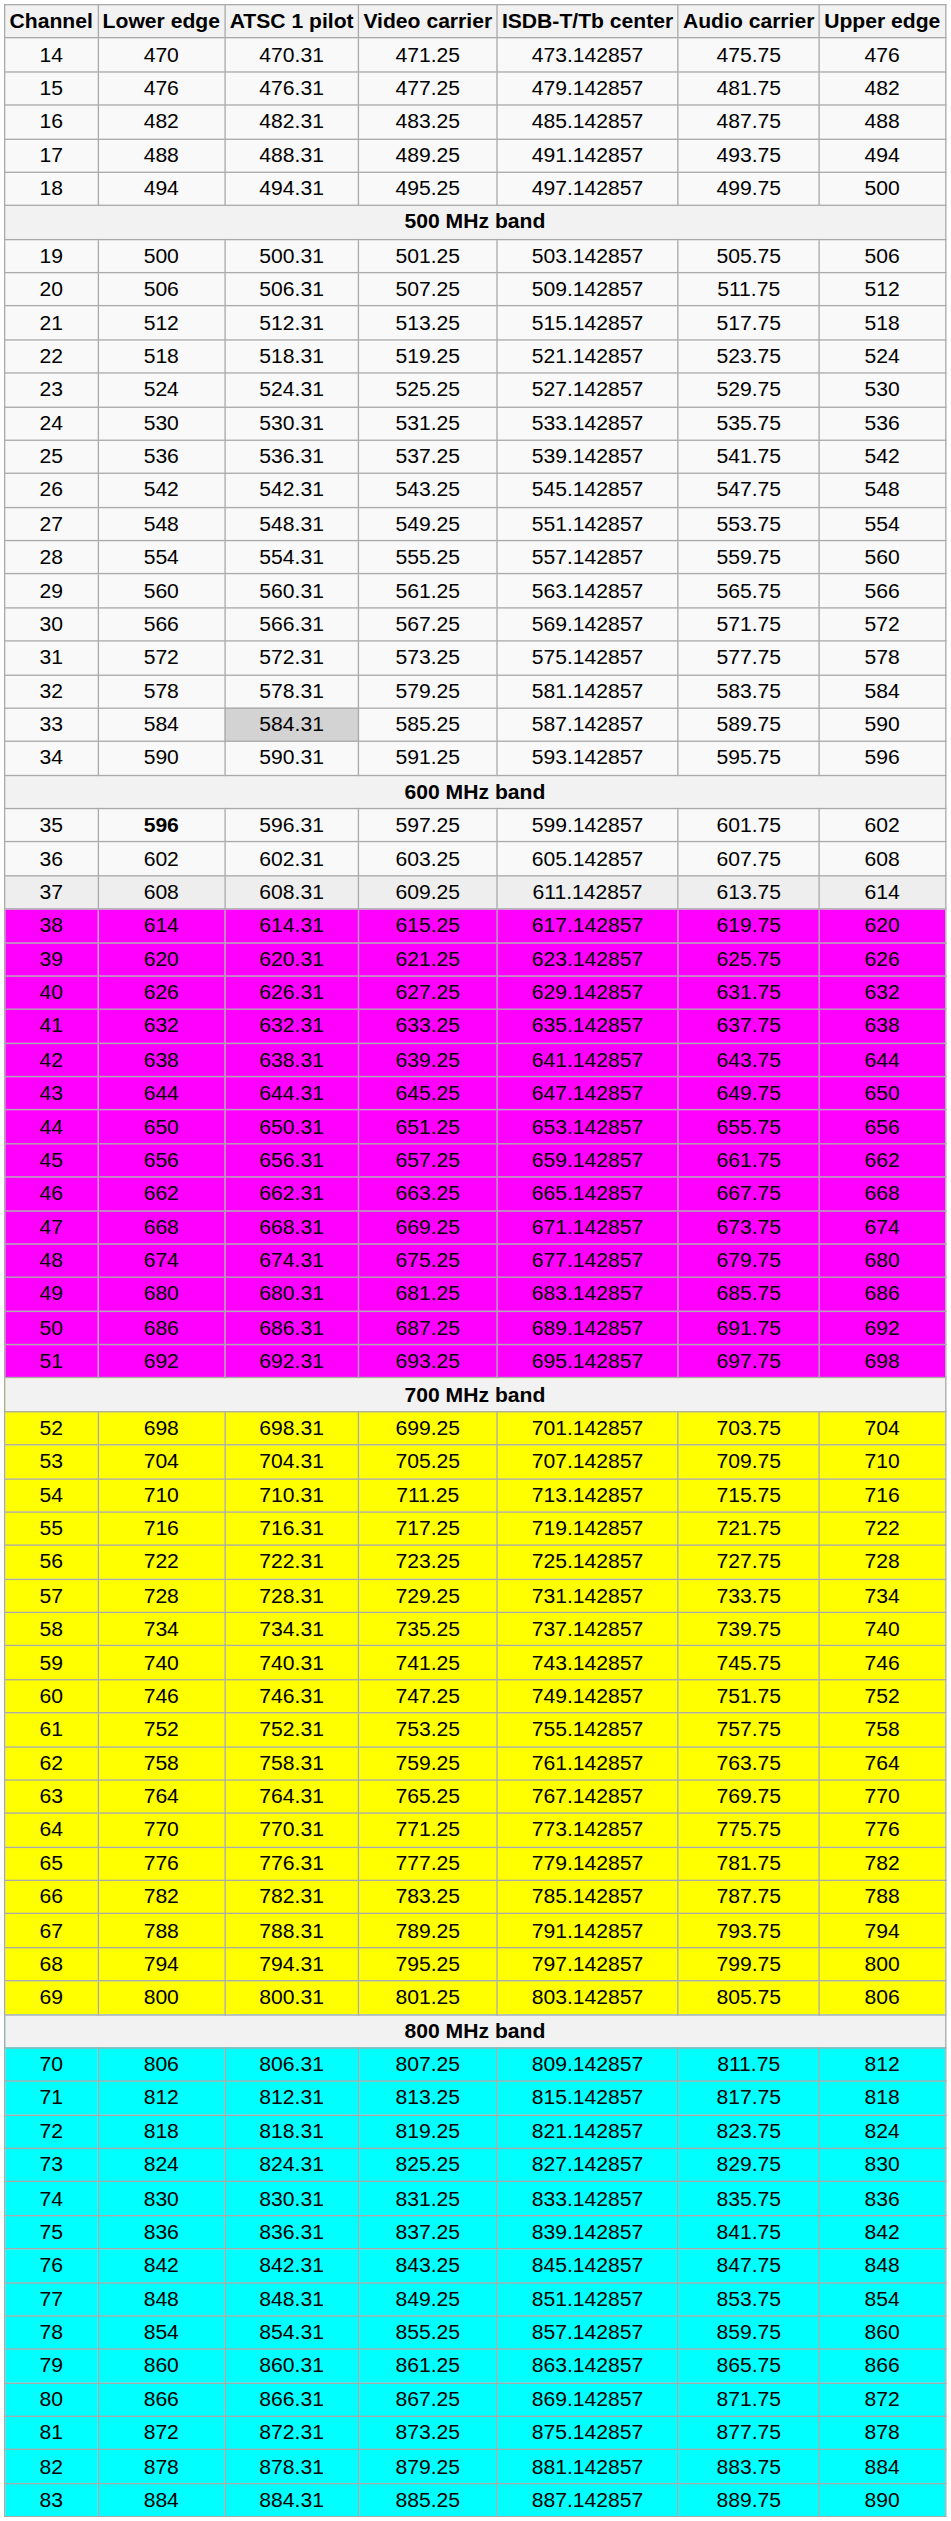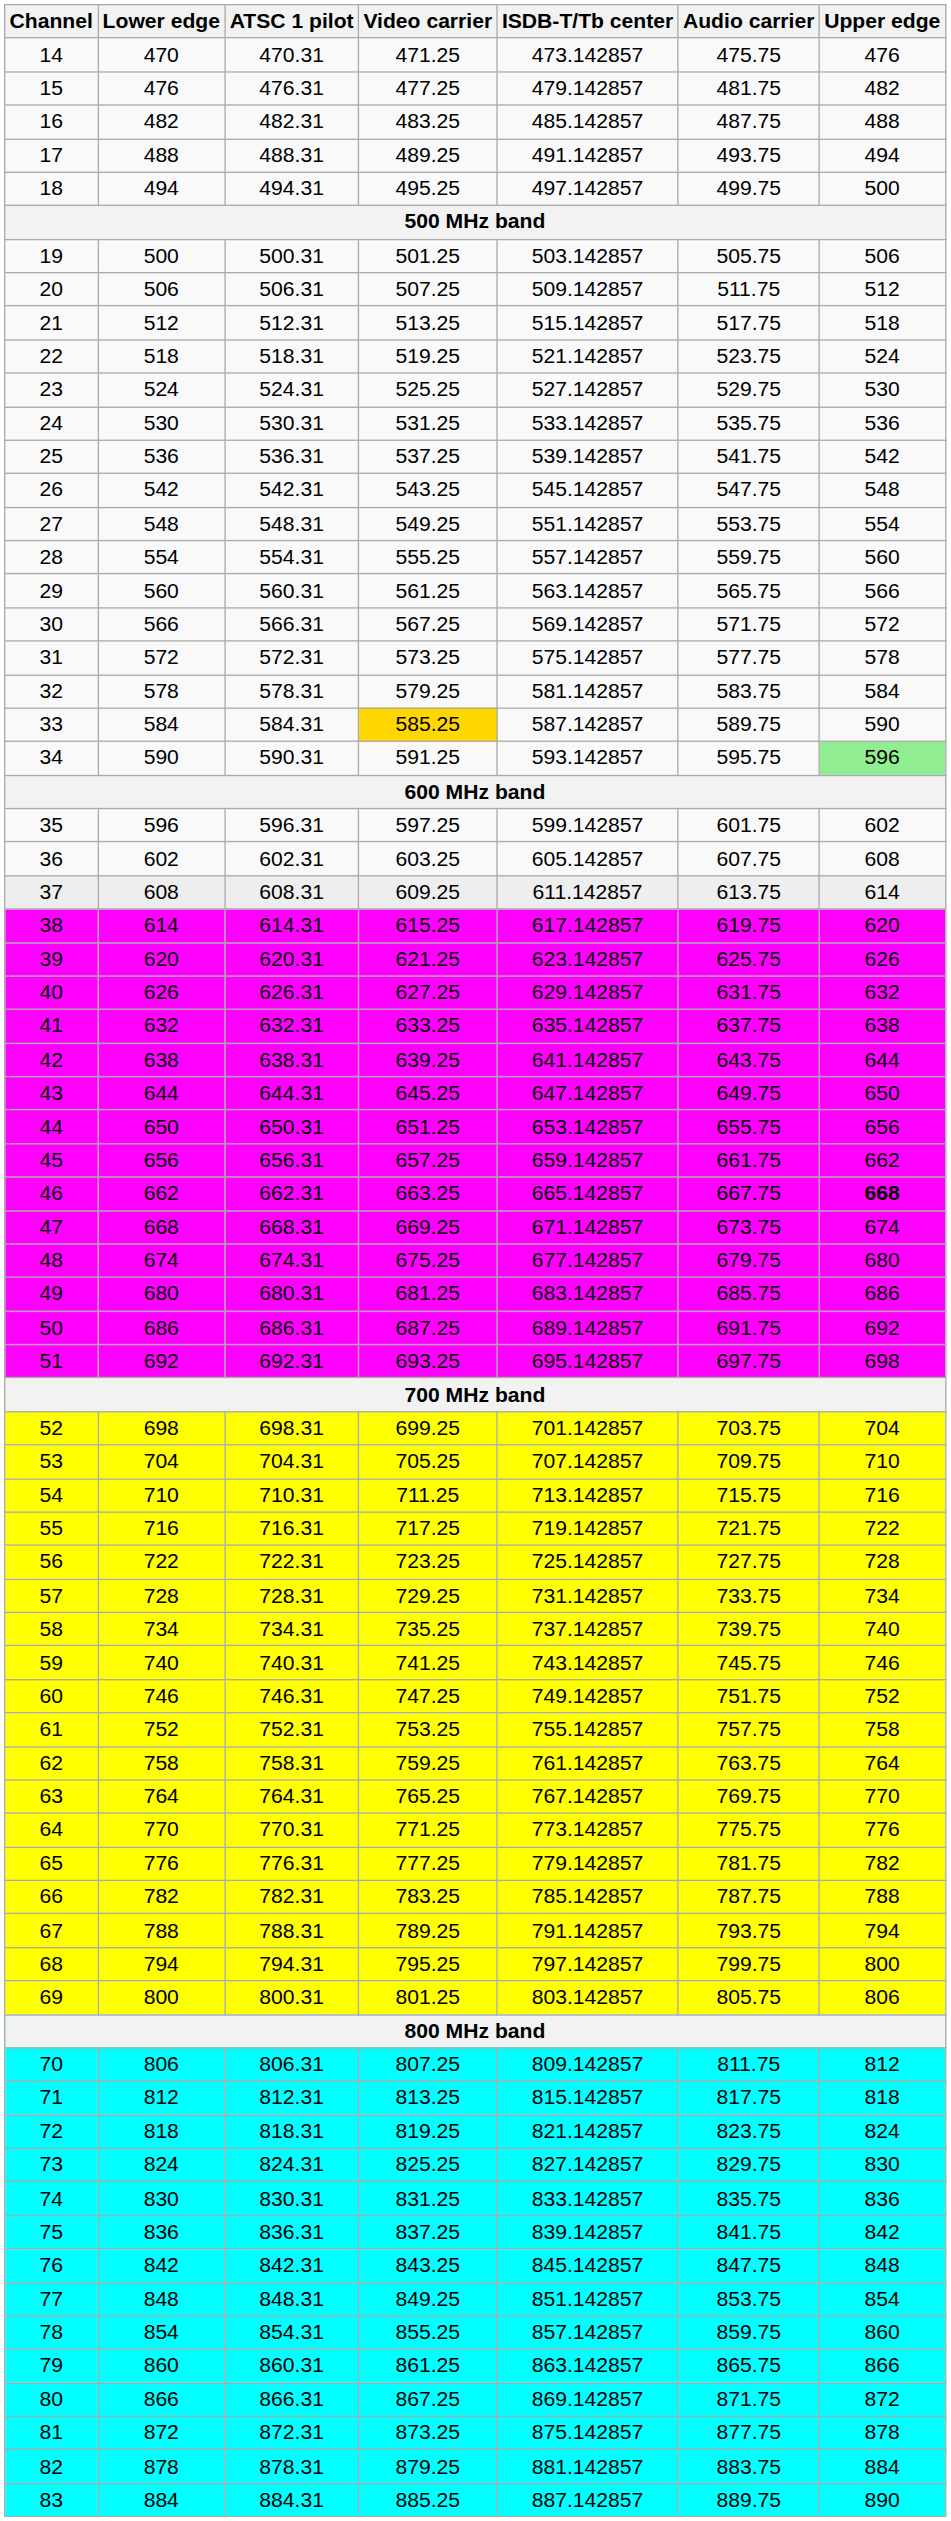33 | ATSC 1 pilot: lightgrey background -> no background
33 | Video carrier: no background -> gold background
34 | Upper edge: no background -> lightgreen background
35 | Lower edge: bold -> normal
46 | Upper edge: normal -> bold
